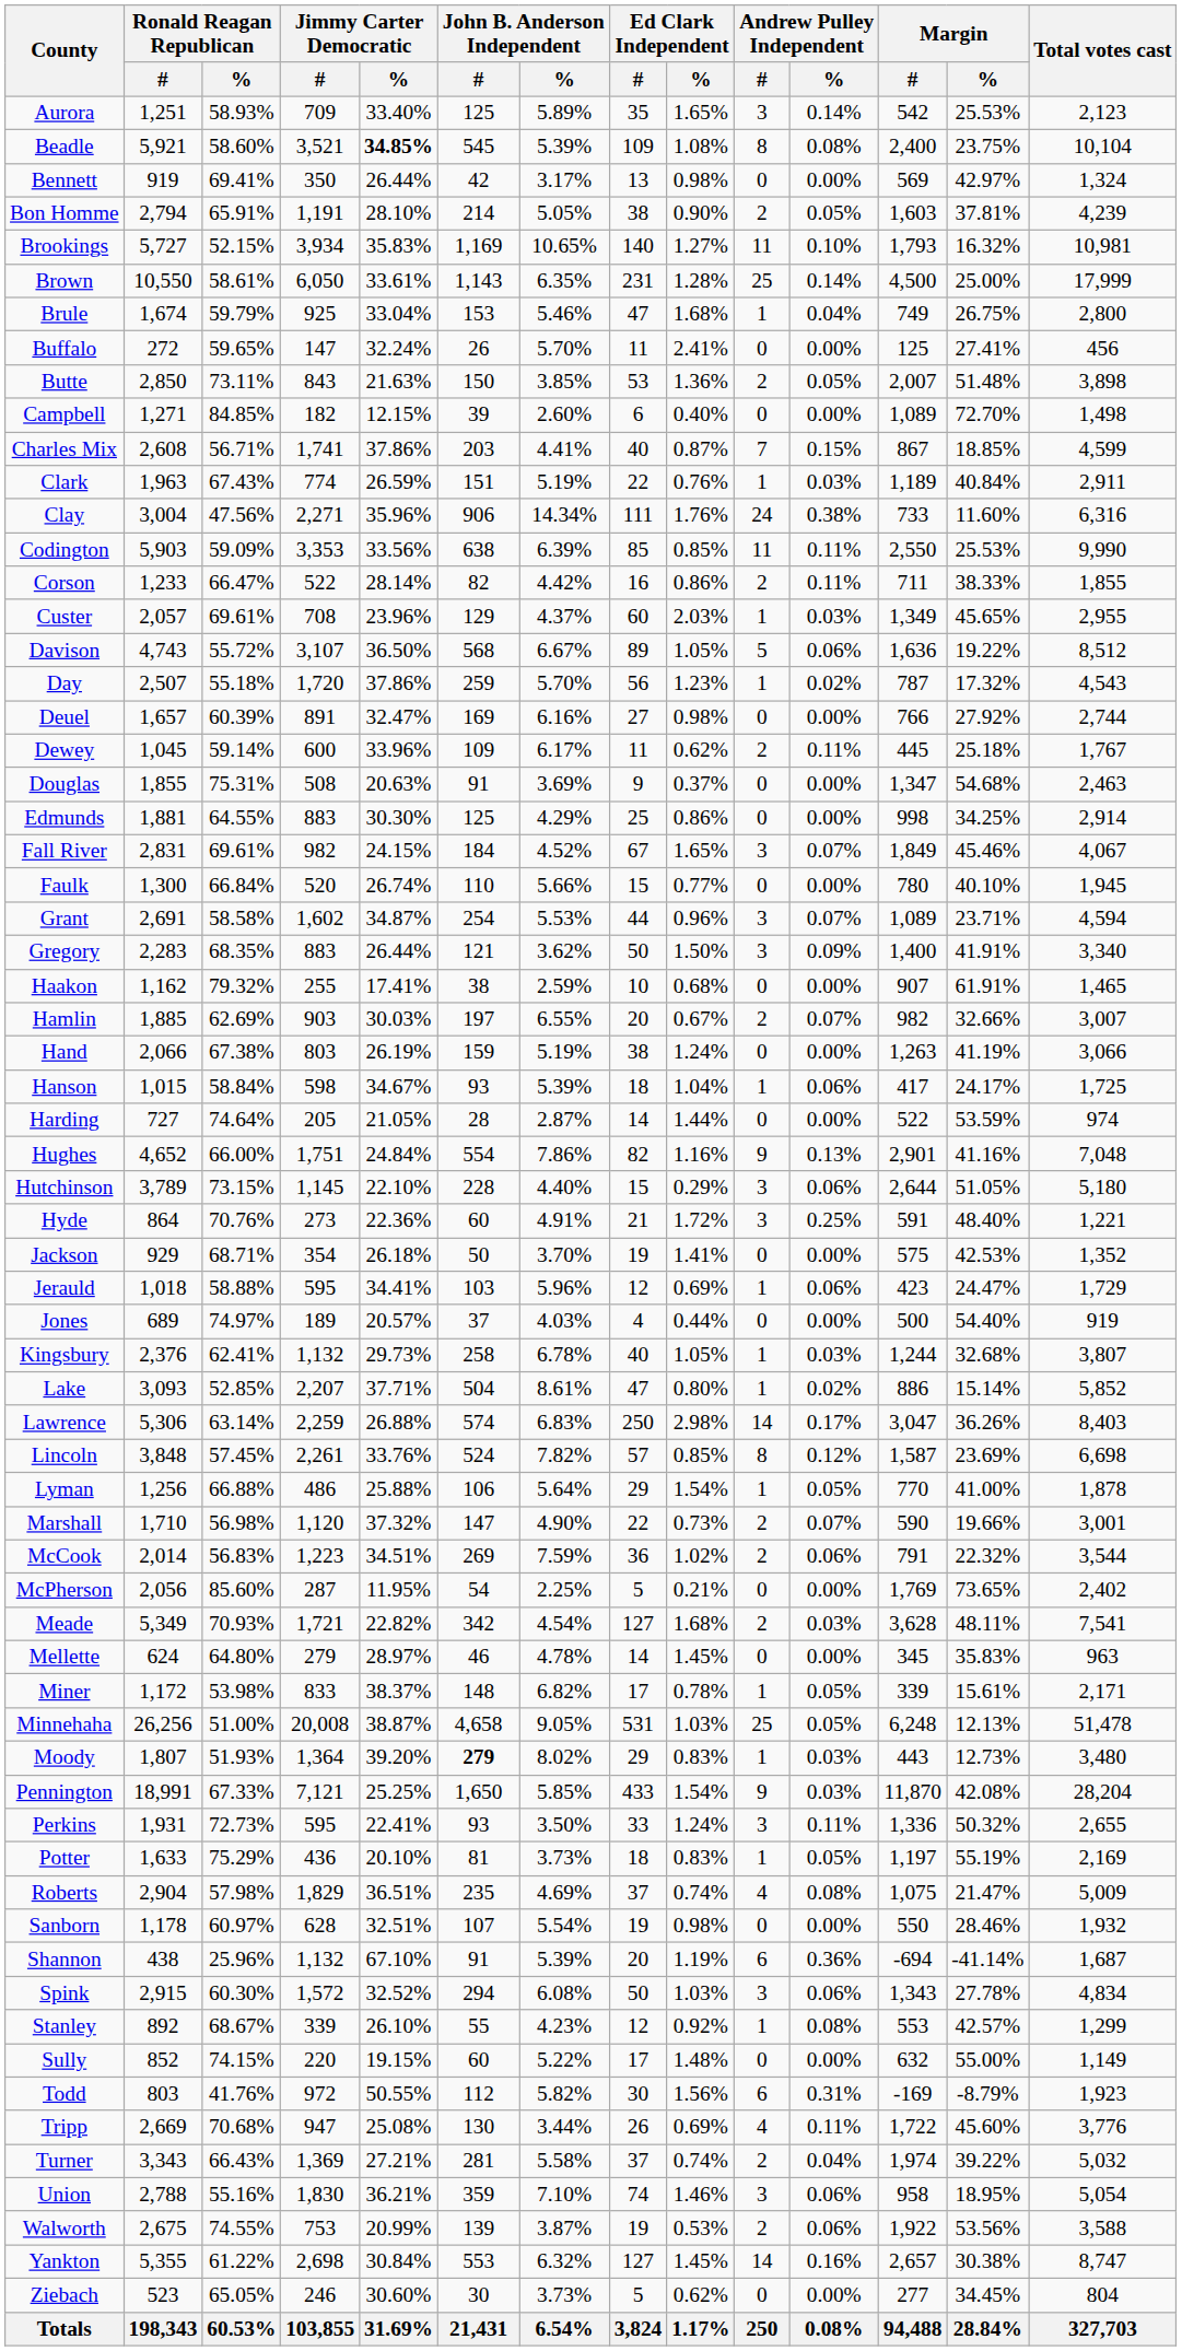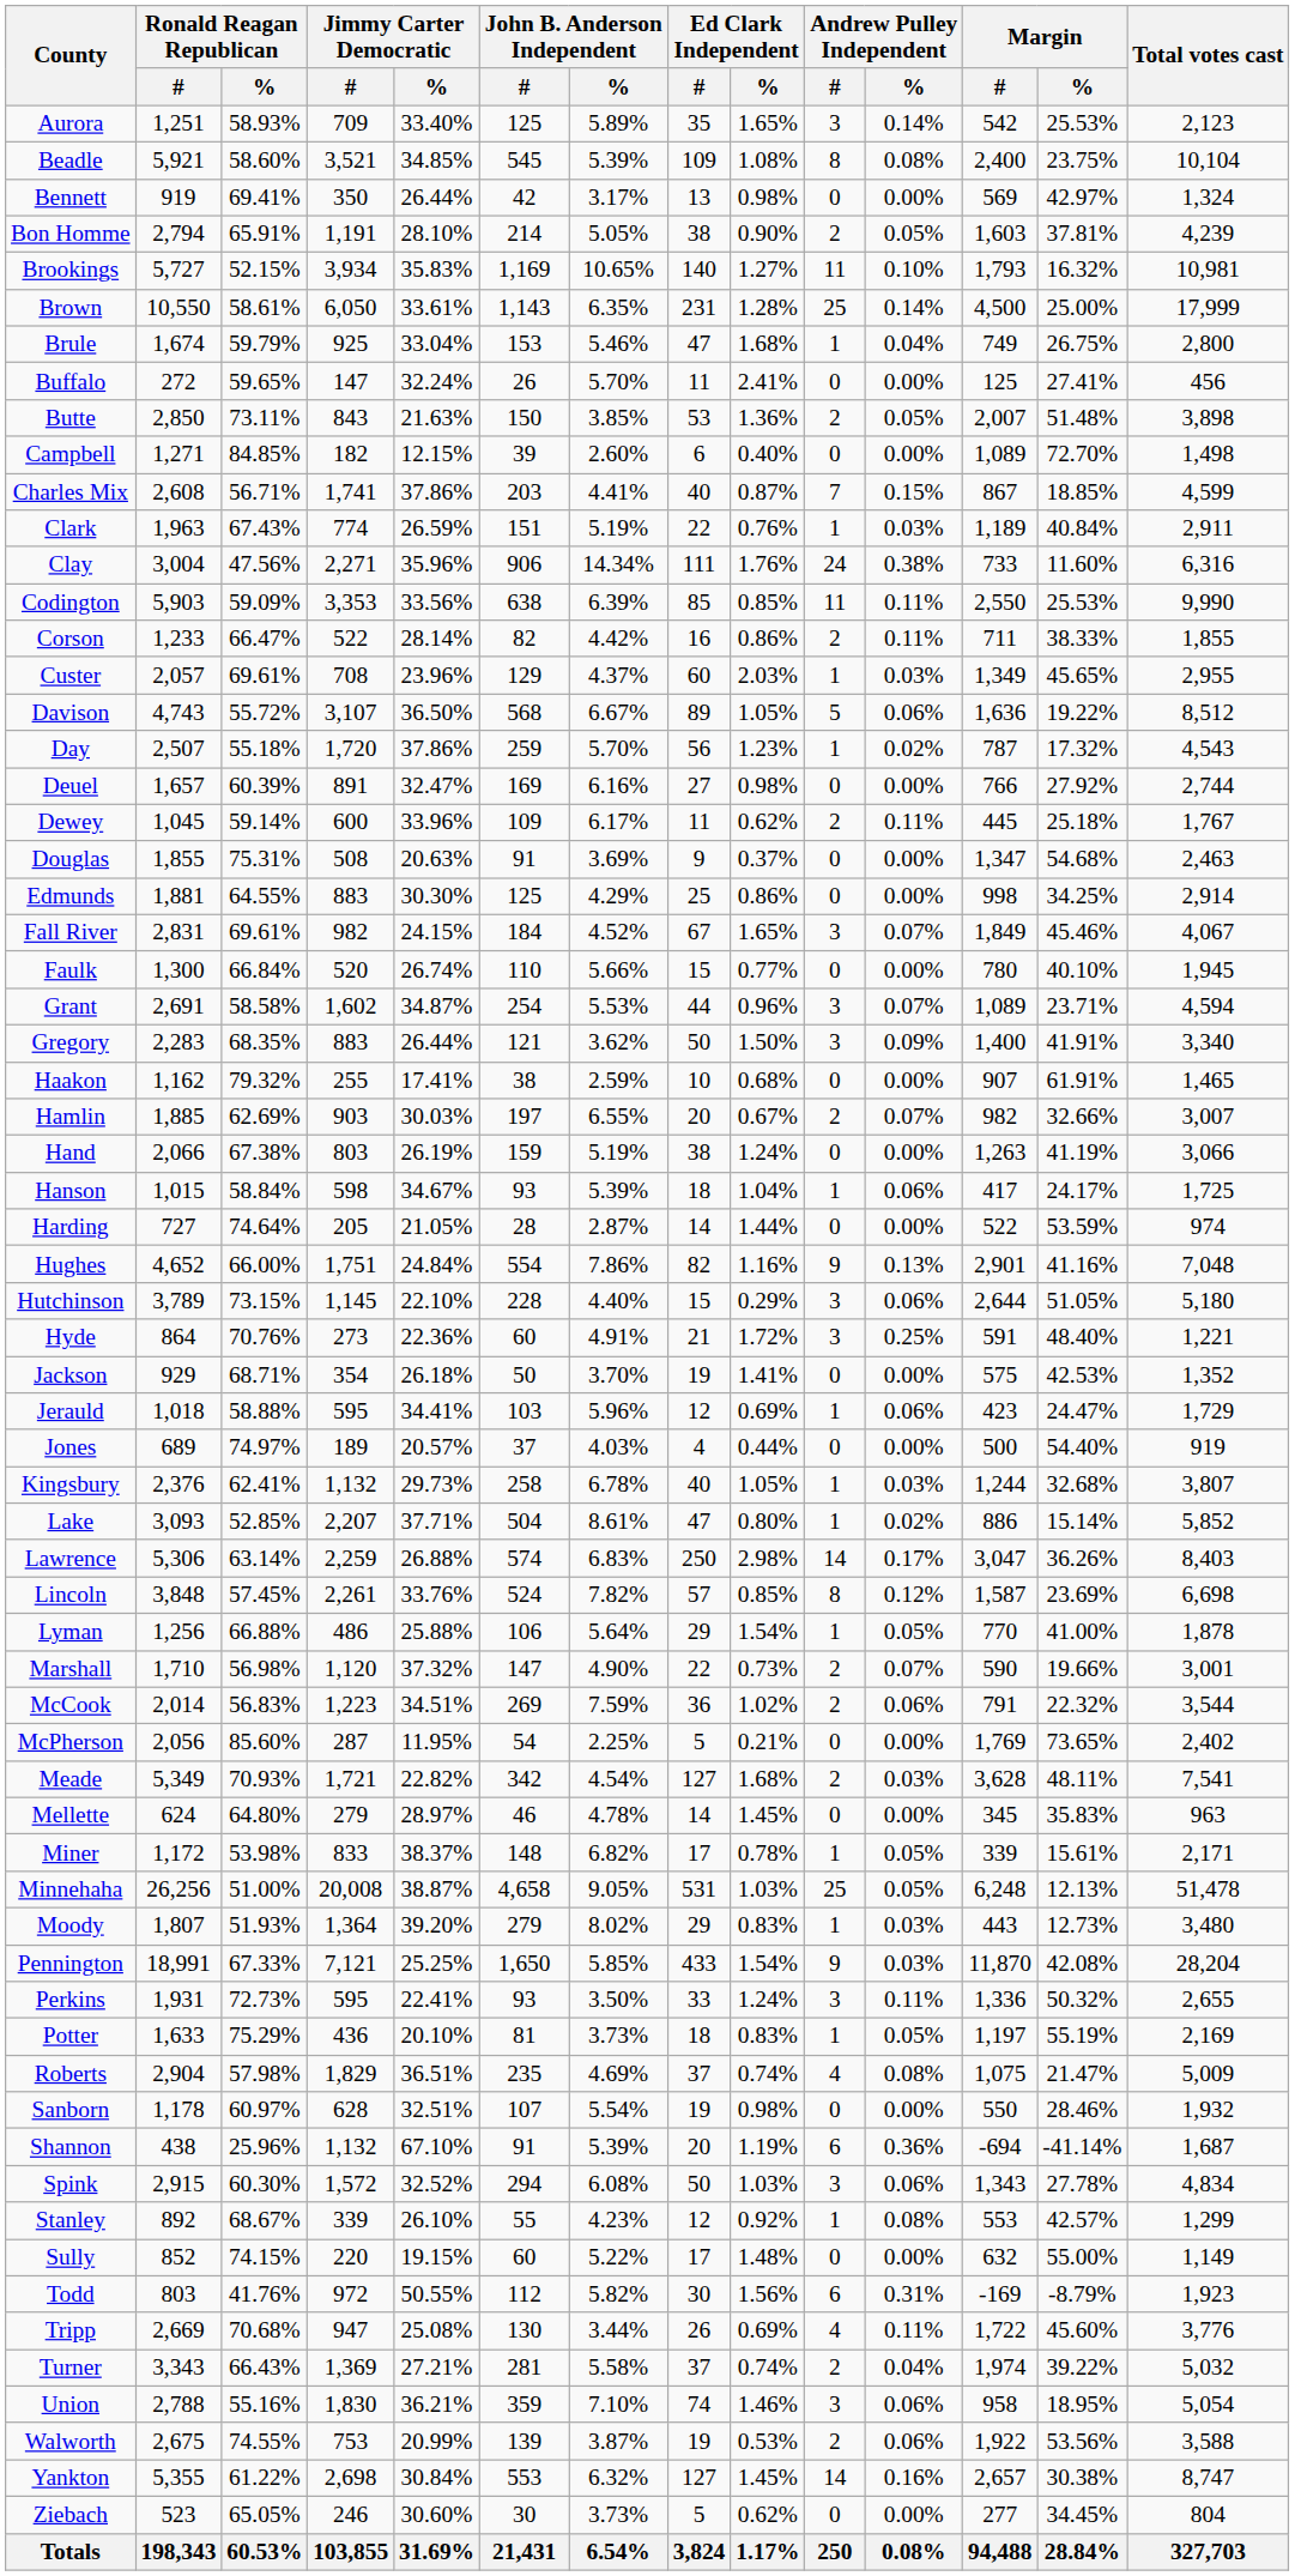Beadle | Jimmy Carter Democratic / %: bold -> normal
Moody | John B. Anderson Independent / #: bold -> normal
